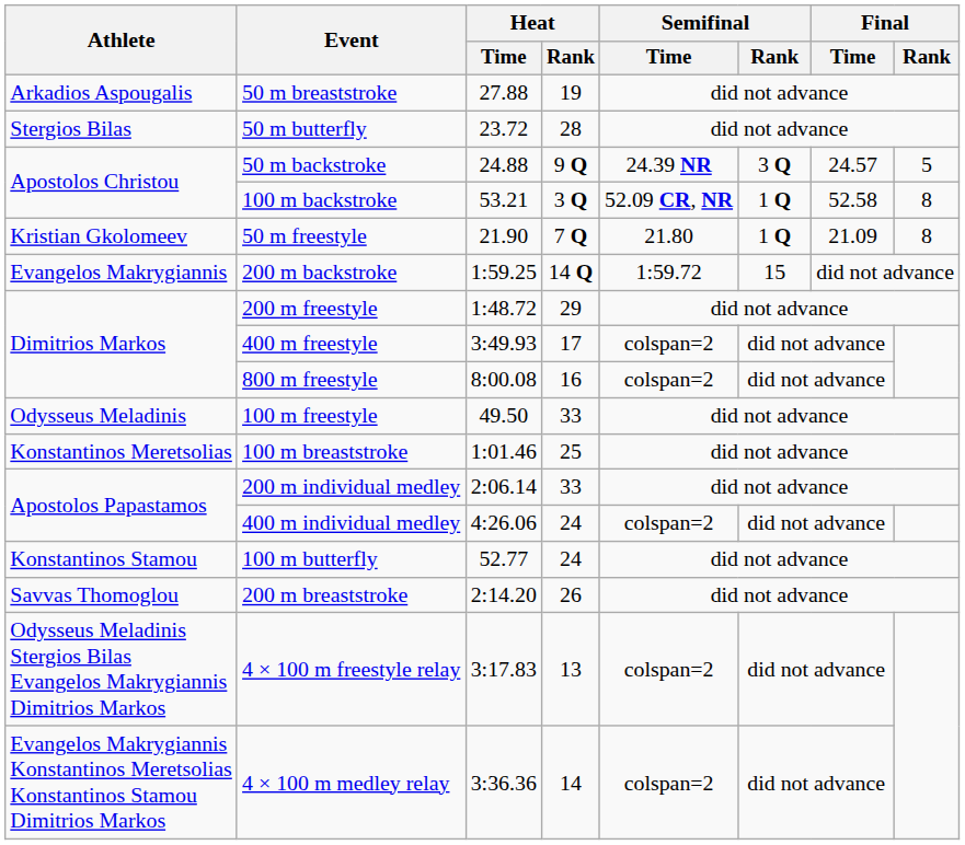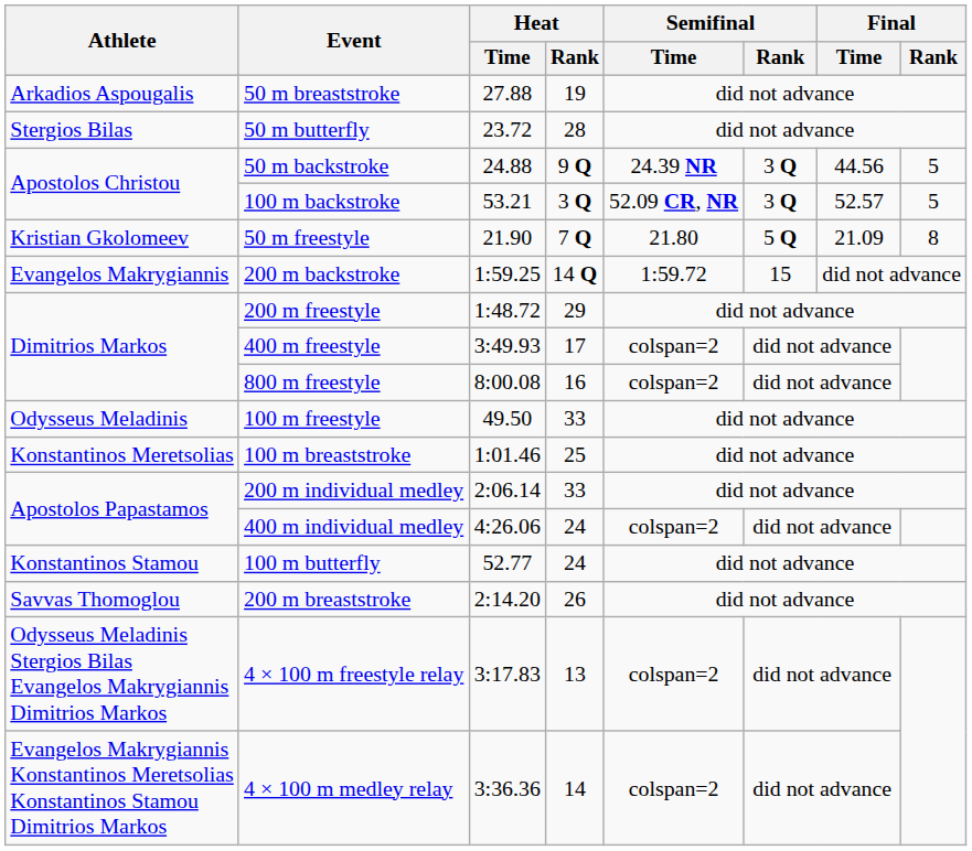50 m backstroke | Final / Time: 24.57 -> 44.56
100 m backstroke | Semifinal / Rank: 1 Q -> 3 Q
100 m backstroke | Final / Time: 52.58 -> 52.57
100 m backstroke | Final / Rank: 8 -> 5
50 m freestyle | Semifinal / Rank: 1 Q -> 5 Q
